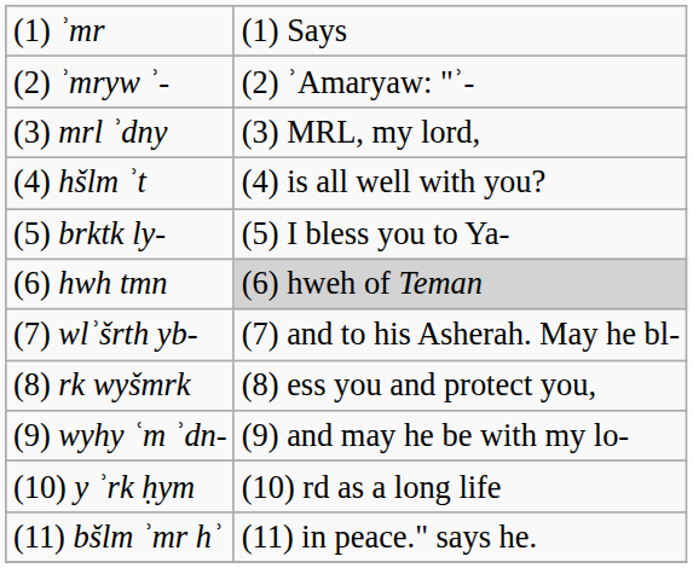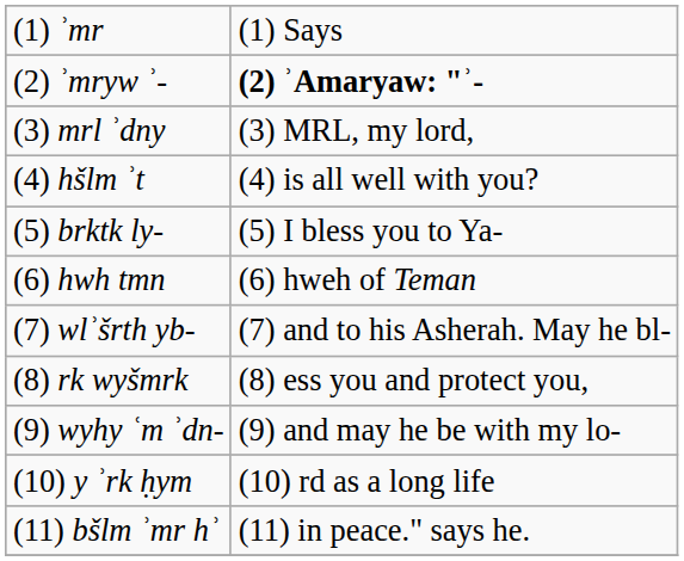(2) ʾmryw ʾ- | column 2: normal -> bold
(6) hwh tmn | column 2: lightgrey background -> no background
